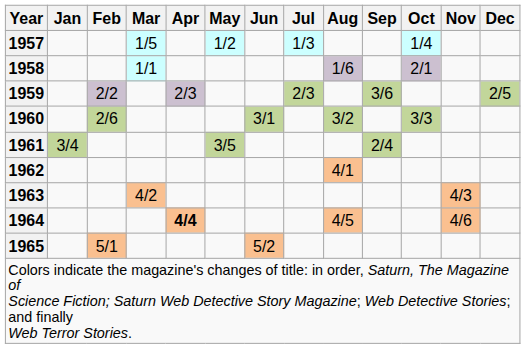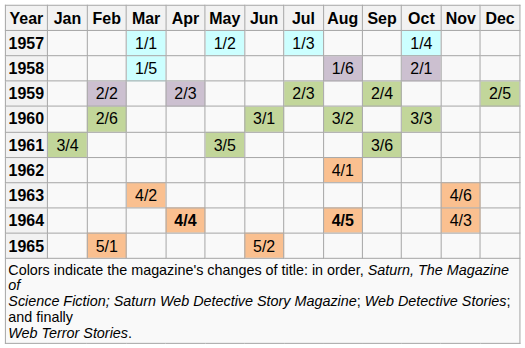1957 | Mar: 1/5 -> 1/1
1958 | Mar: 1/1 -> 1/5
1959 | Sep: 3/6 -> 2/4
1961 | Sep: 2/4 -> 3/6
1963 | Nov: 4/3 -> 4/6
1964 | Aug: normal -> bold
1964 | Nov: 4/6 -> 4/3
